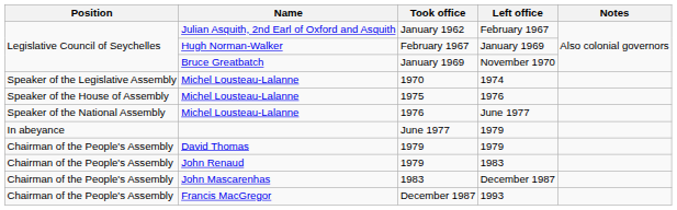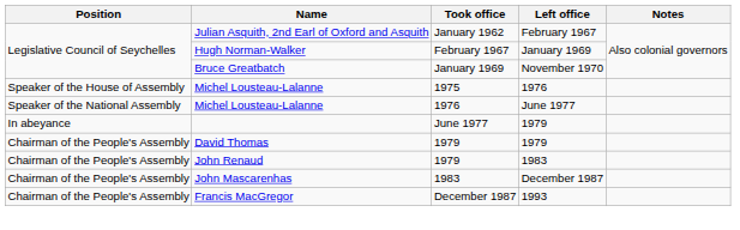- row: Speaker of the Legislative Assembly | Michel Lousteau-Lalanne | 1970 | 1974
